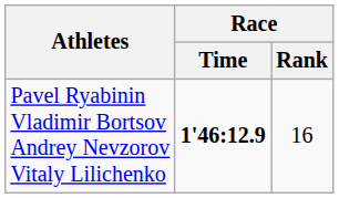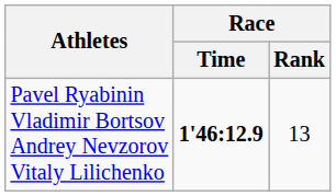row 3 | Race / Rank: 16 -> 13
